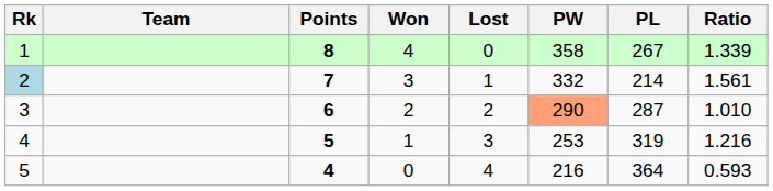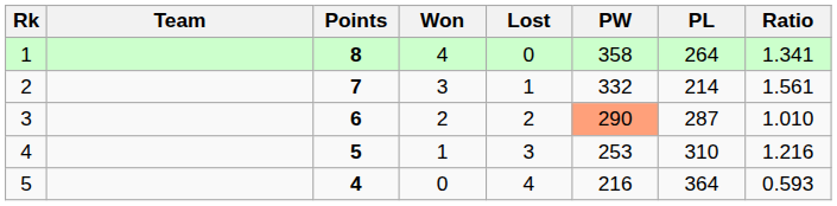row 2 | PL: 267 -> 264
row 2 | Ratio: 1.339 -> 1.341
row 3 | Rk: lightblue background -> no background
row 5 | PL: 319 -> 310
